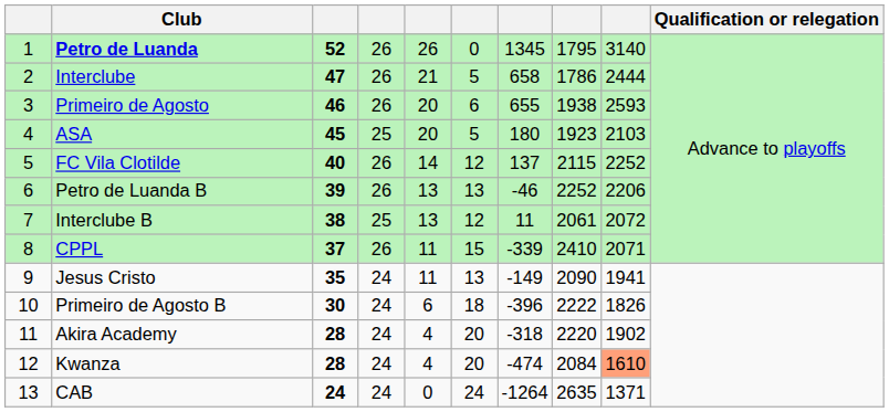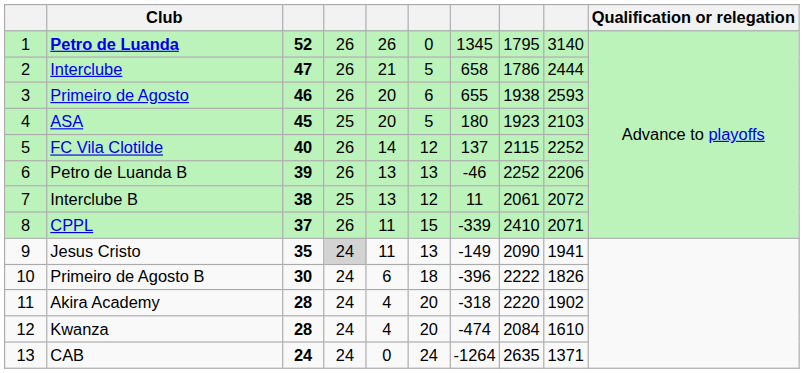Jesus Cristo | column 4: no background -> lightgrey background
Kwanza | column 9: lightsalmon background -> no background
